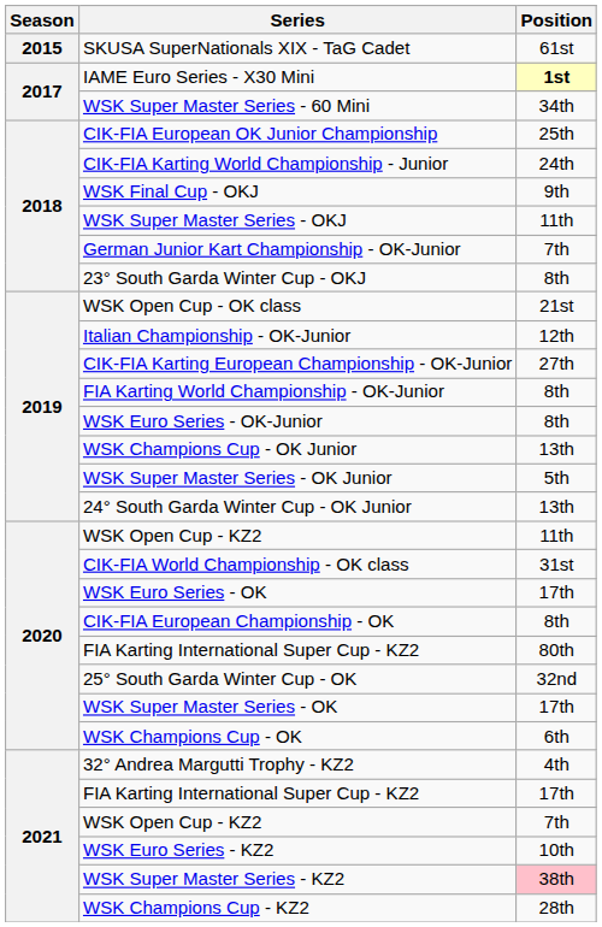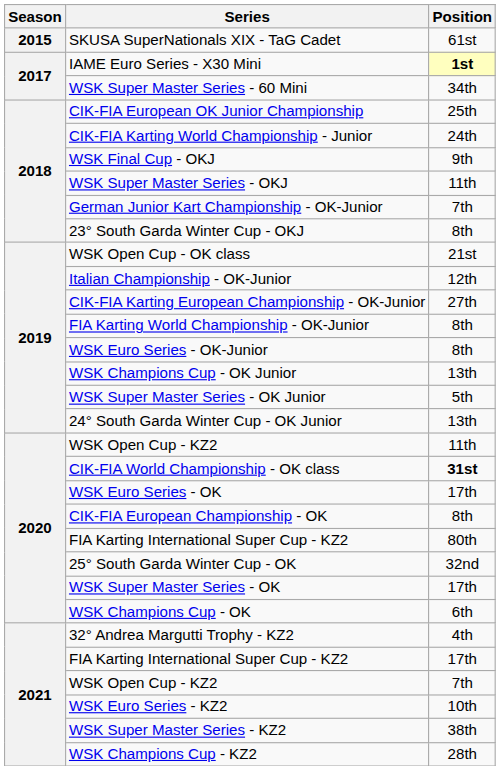CIK-FIA World Championship - OK class | Position: normal -> bold
WSK Super Master Series - KZ2 | Position: pink background -> no background
